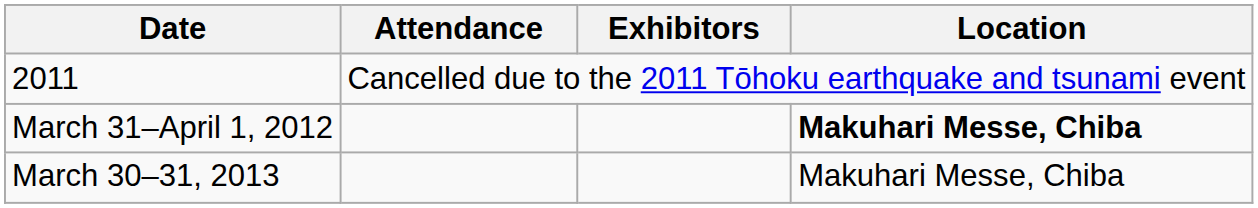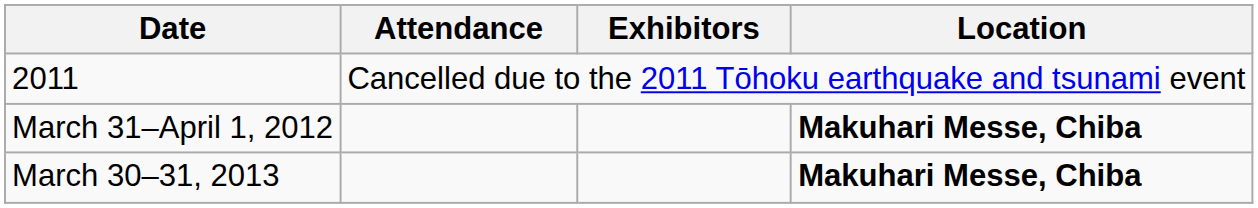March 30–31, 2013 | Location: normal -> bold
